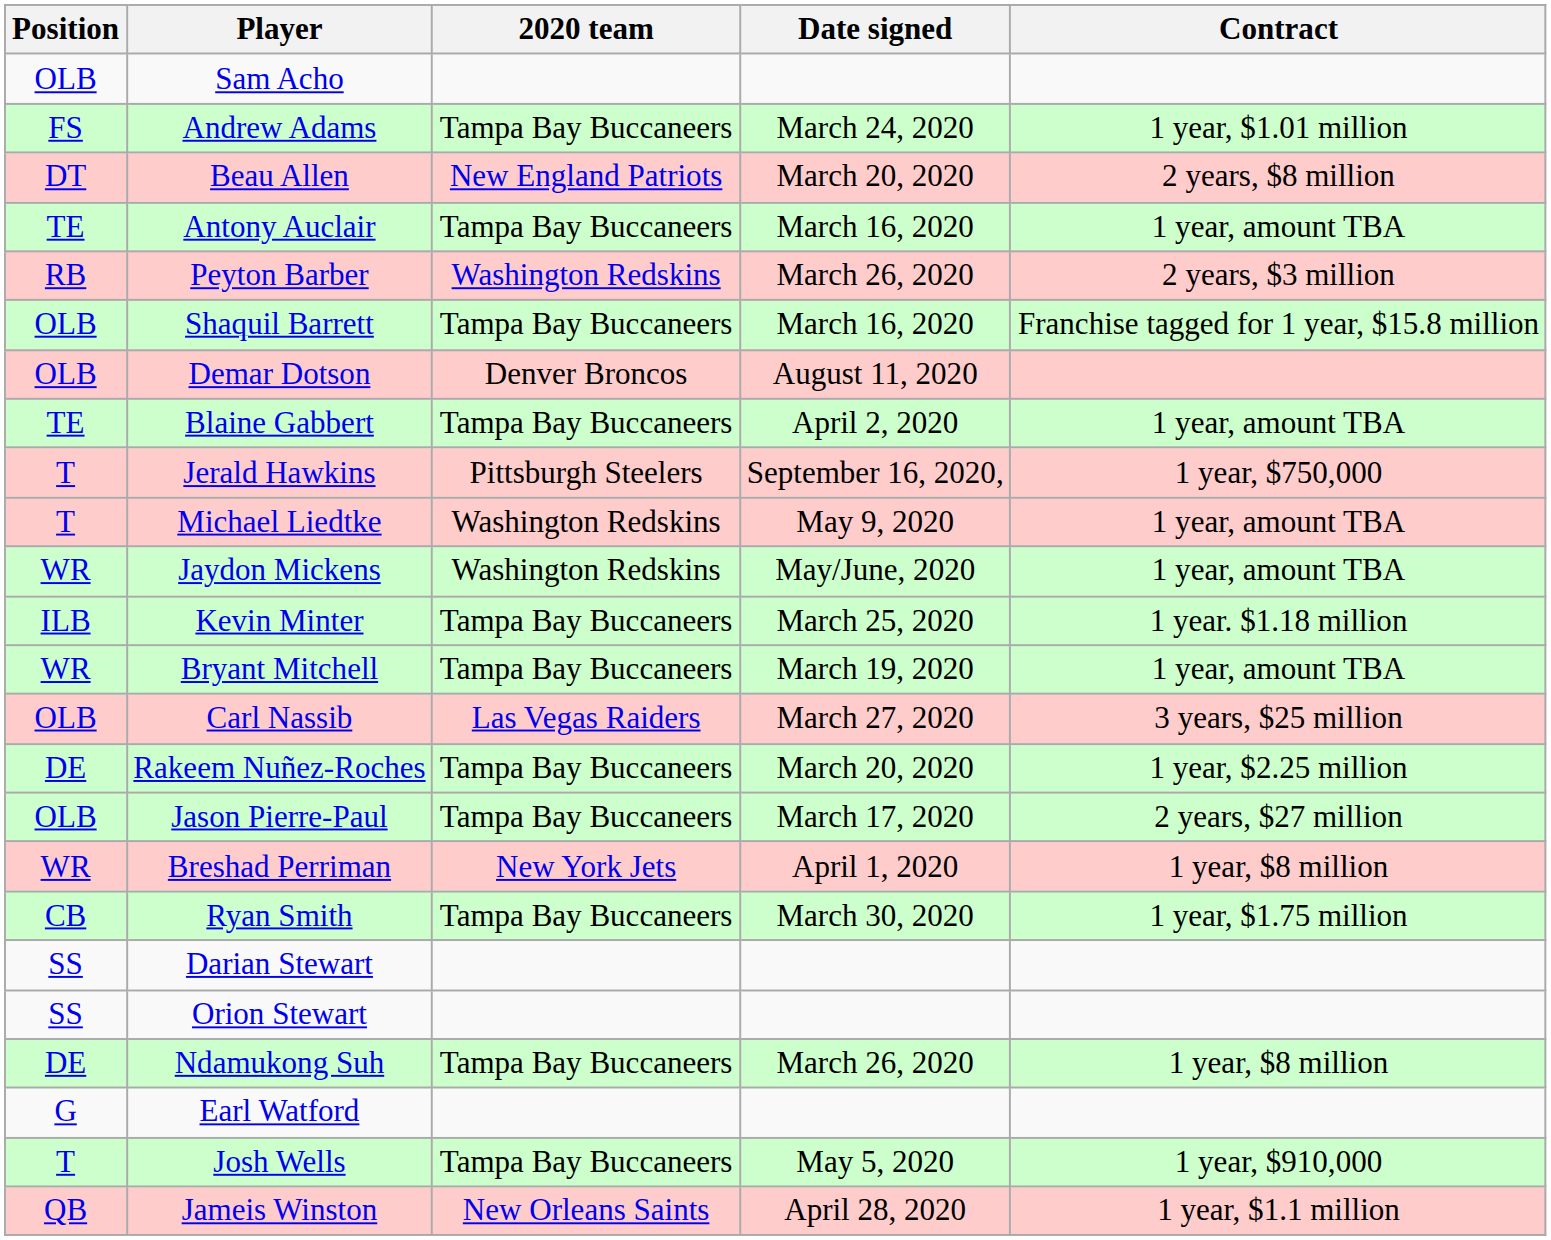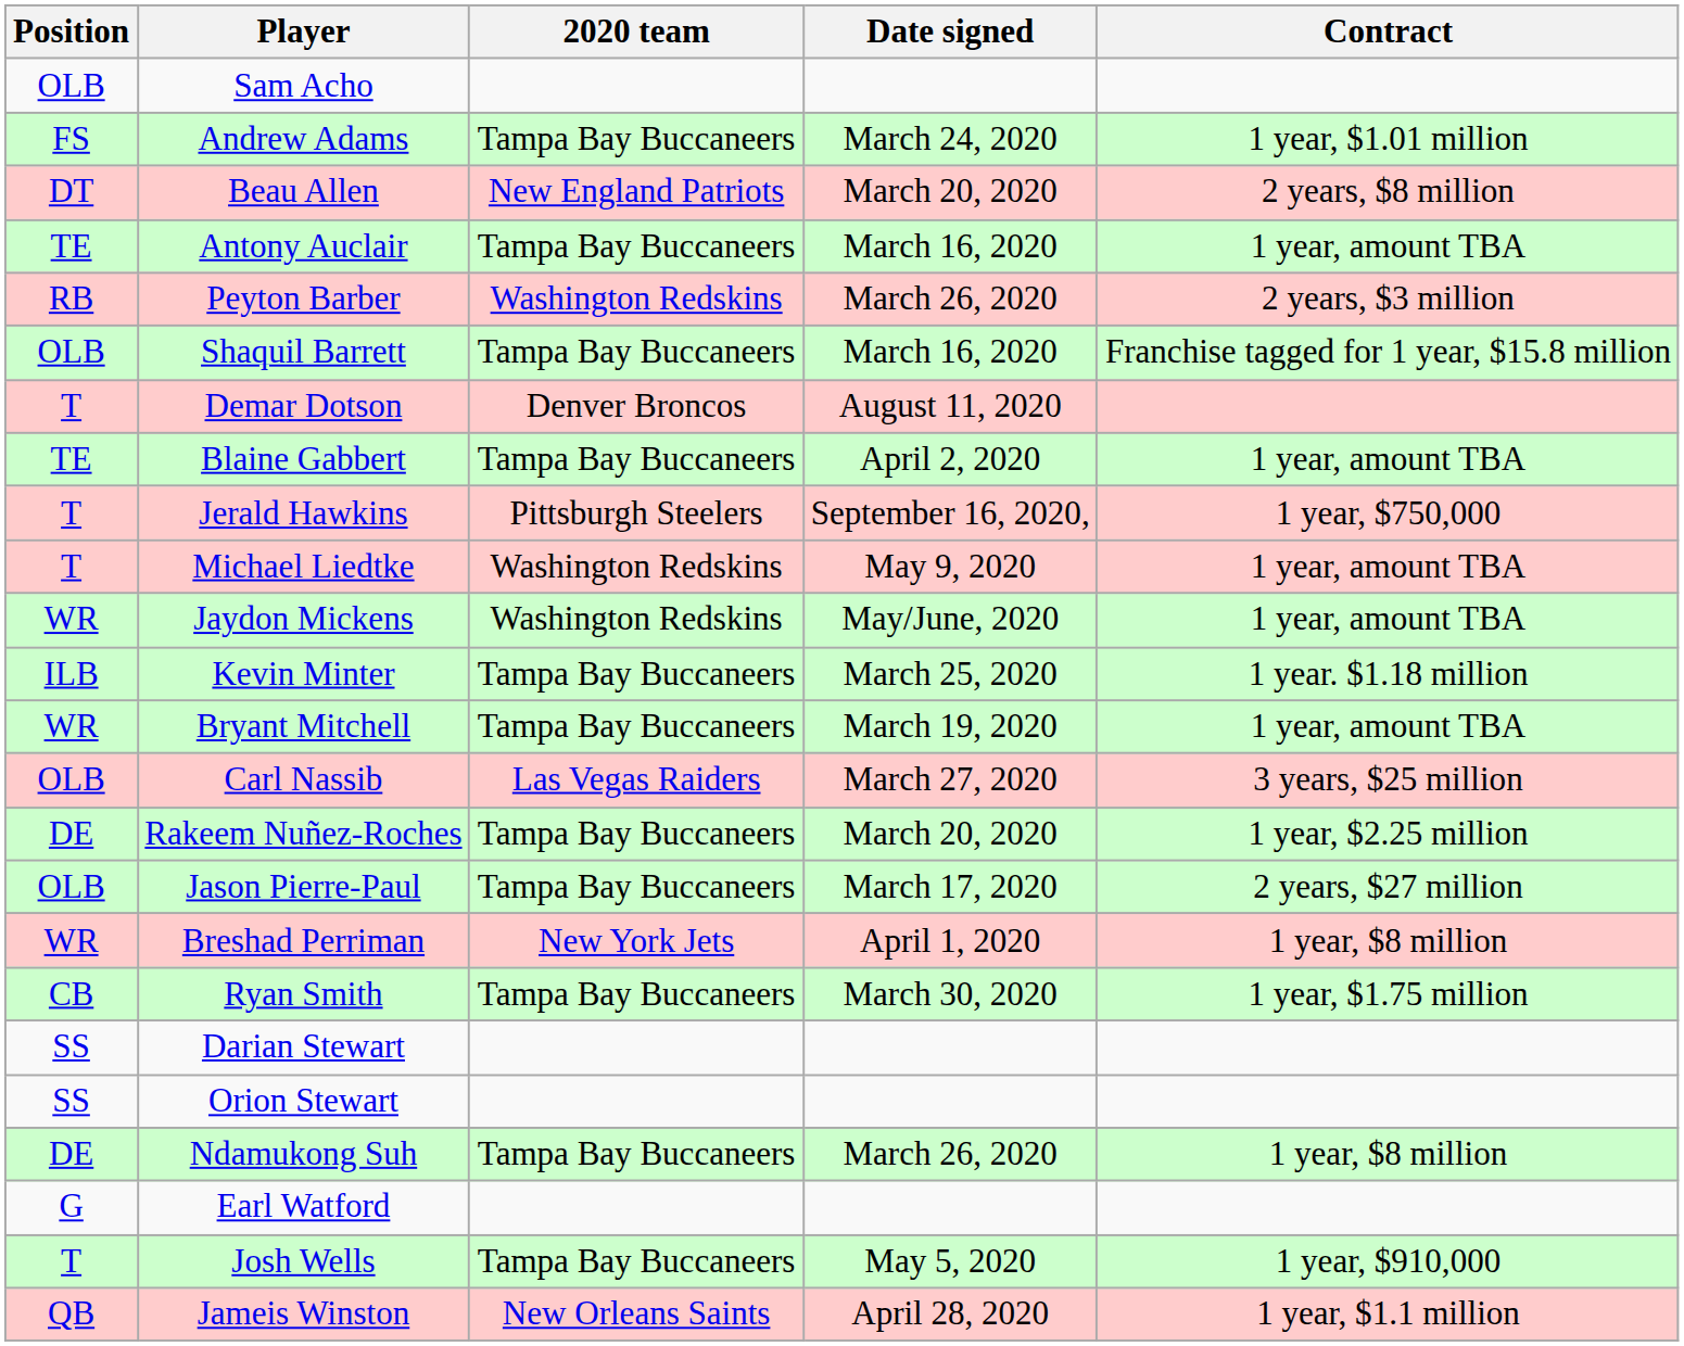Demar Dotson | Position: OLB -> T
